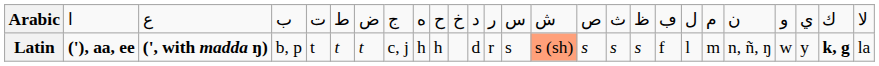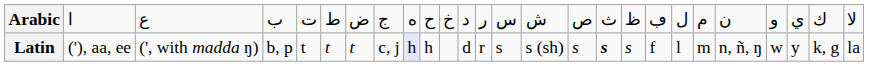Latin | column 2: bold -> normal
Latin | column 3: bold -> normal
Latin | column 9: no background -> lavender background
Latin | column 15: lightsalmon background -> no background
Latin | column 17: normal -> bold
Latin | column 25: bold -> normal
